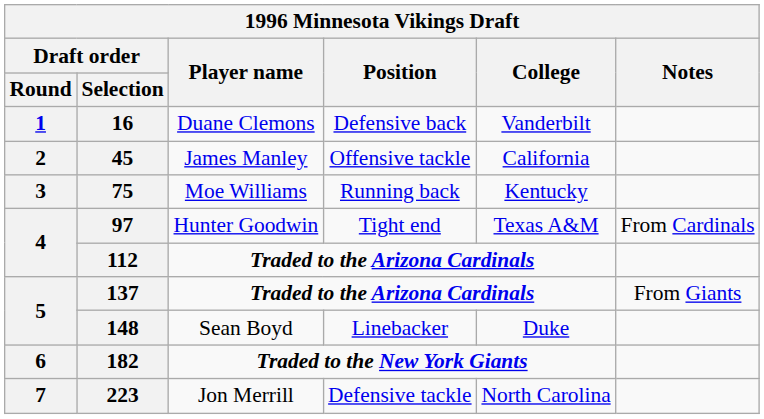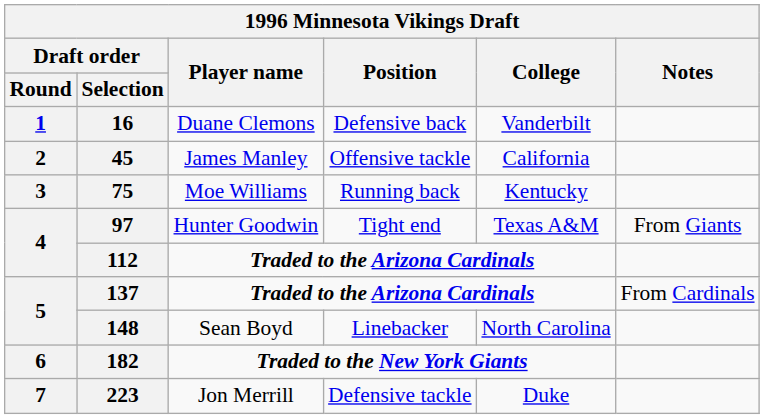97 | Notes: From Cardinals -> From Giants
137 | Notes: From Giants -> From Cardinals
148 | College: Duke -> North Carolina
223 | College: North Carolina -> Duke
